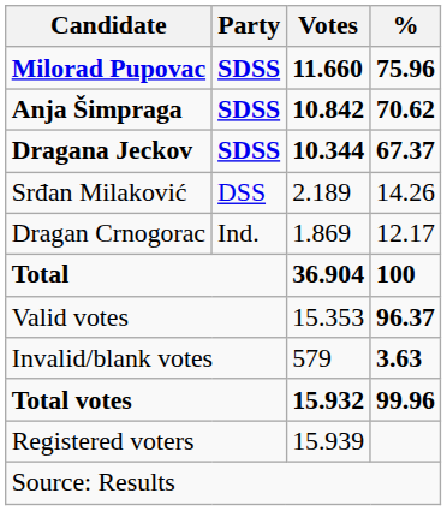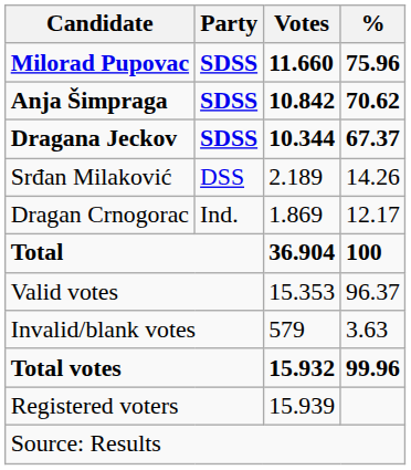Valid votes | %: bold -> normal
Invalid/blank votes | %: bold -> normal
